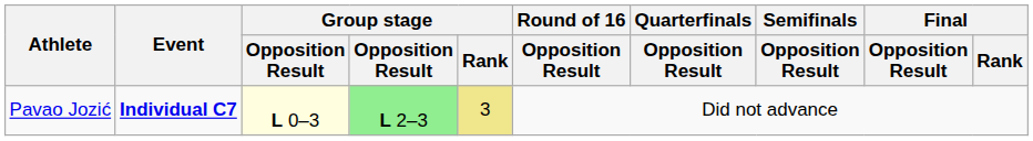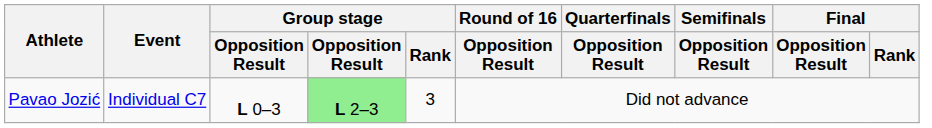Pavao Jozić | Event: bold -> normal
Pavao Jozić | column 3: lightyellow background -> no background
Pavao Jozić | Group stage / Rank: khaki background -> no background
